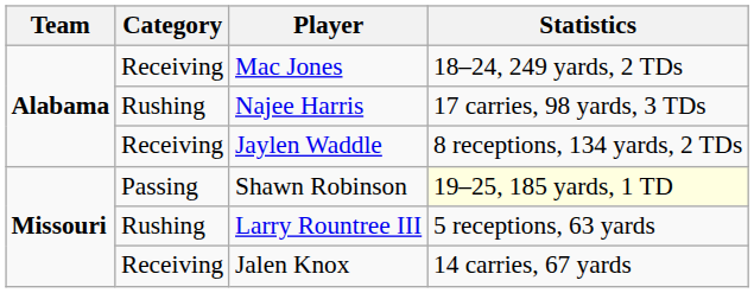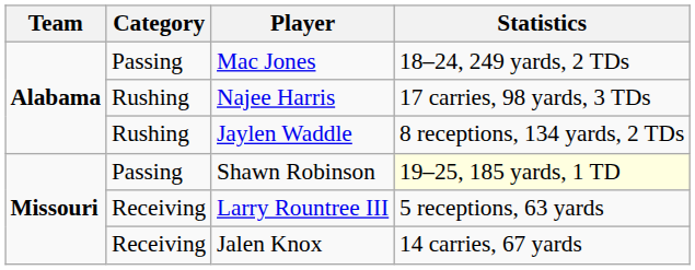Mac Jones | Category: Receiving -> Passing
Jaylen Waddle | Category: Receiving -> Rushing
Larry Rountree III | Category: Rushing -> Receiving
